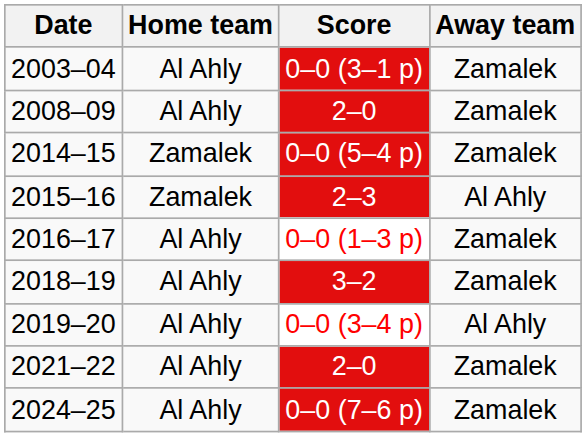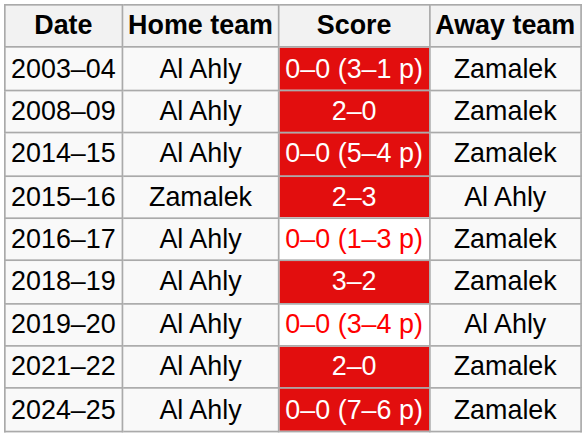2014–15 | Home team: Zamalek -> Al Ahly
